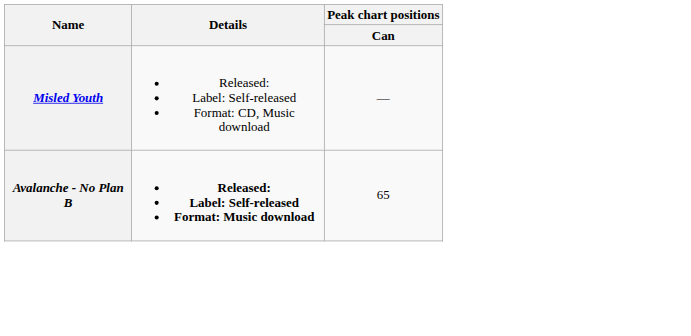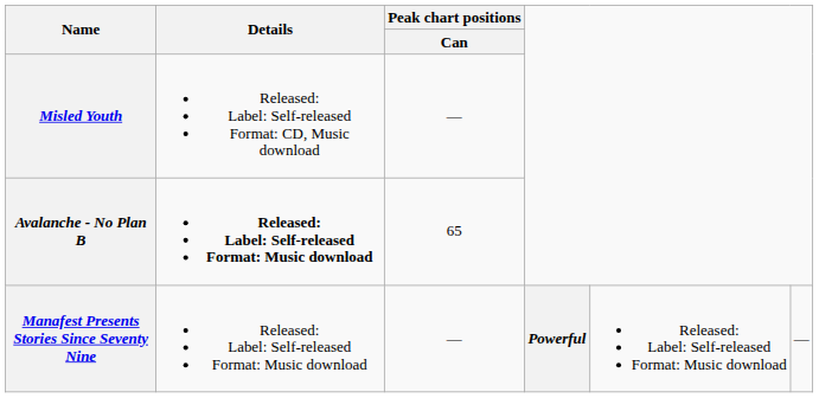+ row: Manafest Presents Stories Since Seventy Nine | Released: Label: Self-released Format: Music download | — | Powerful | Released: Label: Self-released Format: Music download | —
